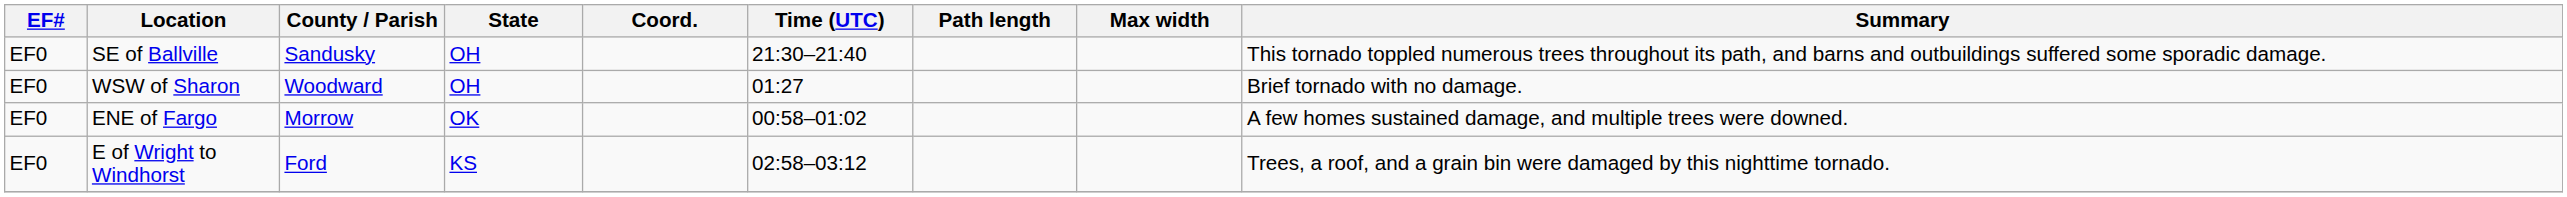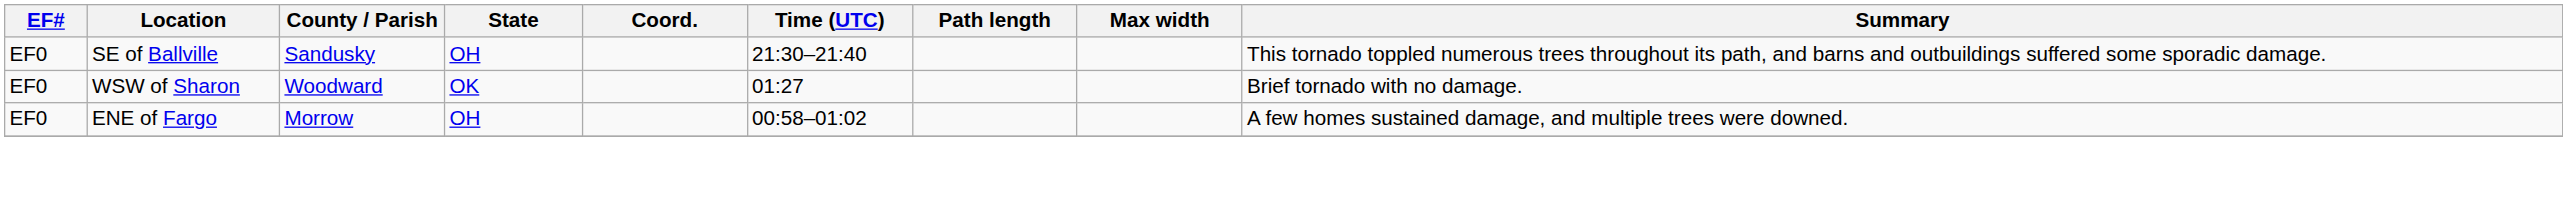WSW of Sharon | State: OH -> OK
ENE of Fargo | State: OK -> OH
- row: EF0 | E of Wright to Windhorst | Ford | KS | 02:58–03:12 | Trees, a roof, and a grain bin were damaged by this nighttime tornado.
